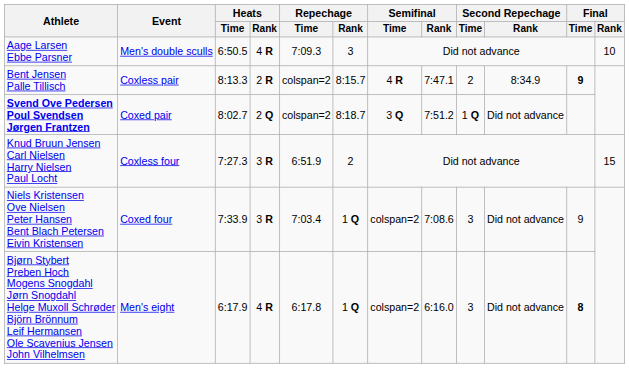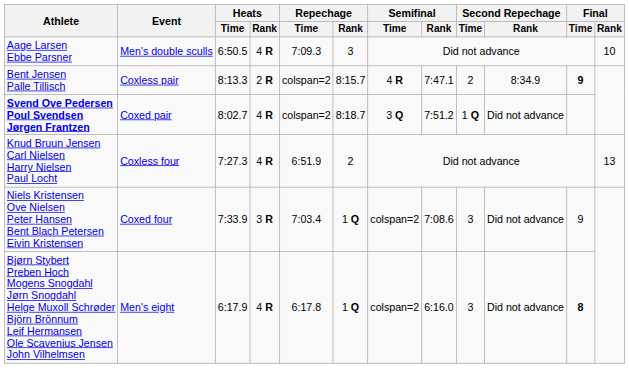Svend Ove Pedersen Poul Svendsen Jørgen Frantzen | Heats / Rank: 2 Q -> 4 R
Knud Bruun Jensen Carl Nielsen Harry Nielsen Paul Locht | Heats / Rank: 3 R -> 4 R
Knud Bruun Jensen Carl Nielsen Harry Nielsen Paul Locht | Final / Rank: 15 -> 13
